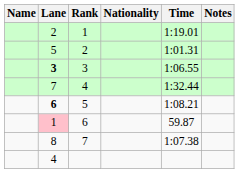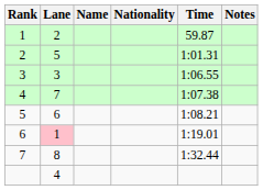columns swapped: Rank <-> Name
row 2 | Time: 1:19.01 -> 59.87
row 4 | Lane: bold -> normal
row 5 | Time: 1:32.44 -> 1:07.38
row 6 | Lane: bold -> normal
row 7 | Time: 59.87 -> 1:19.01
row 8 | Time: 1:07.38 -> 1:32.44
